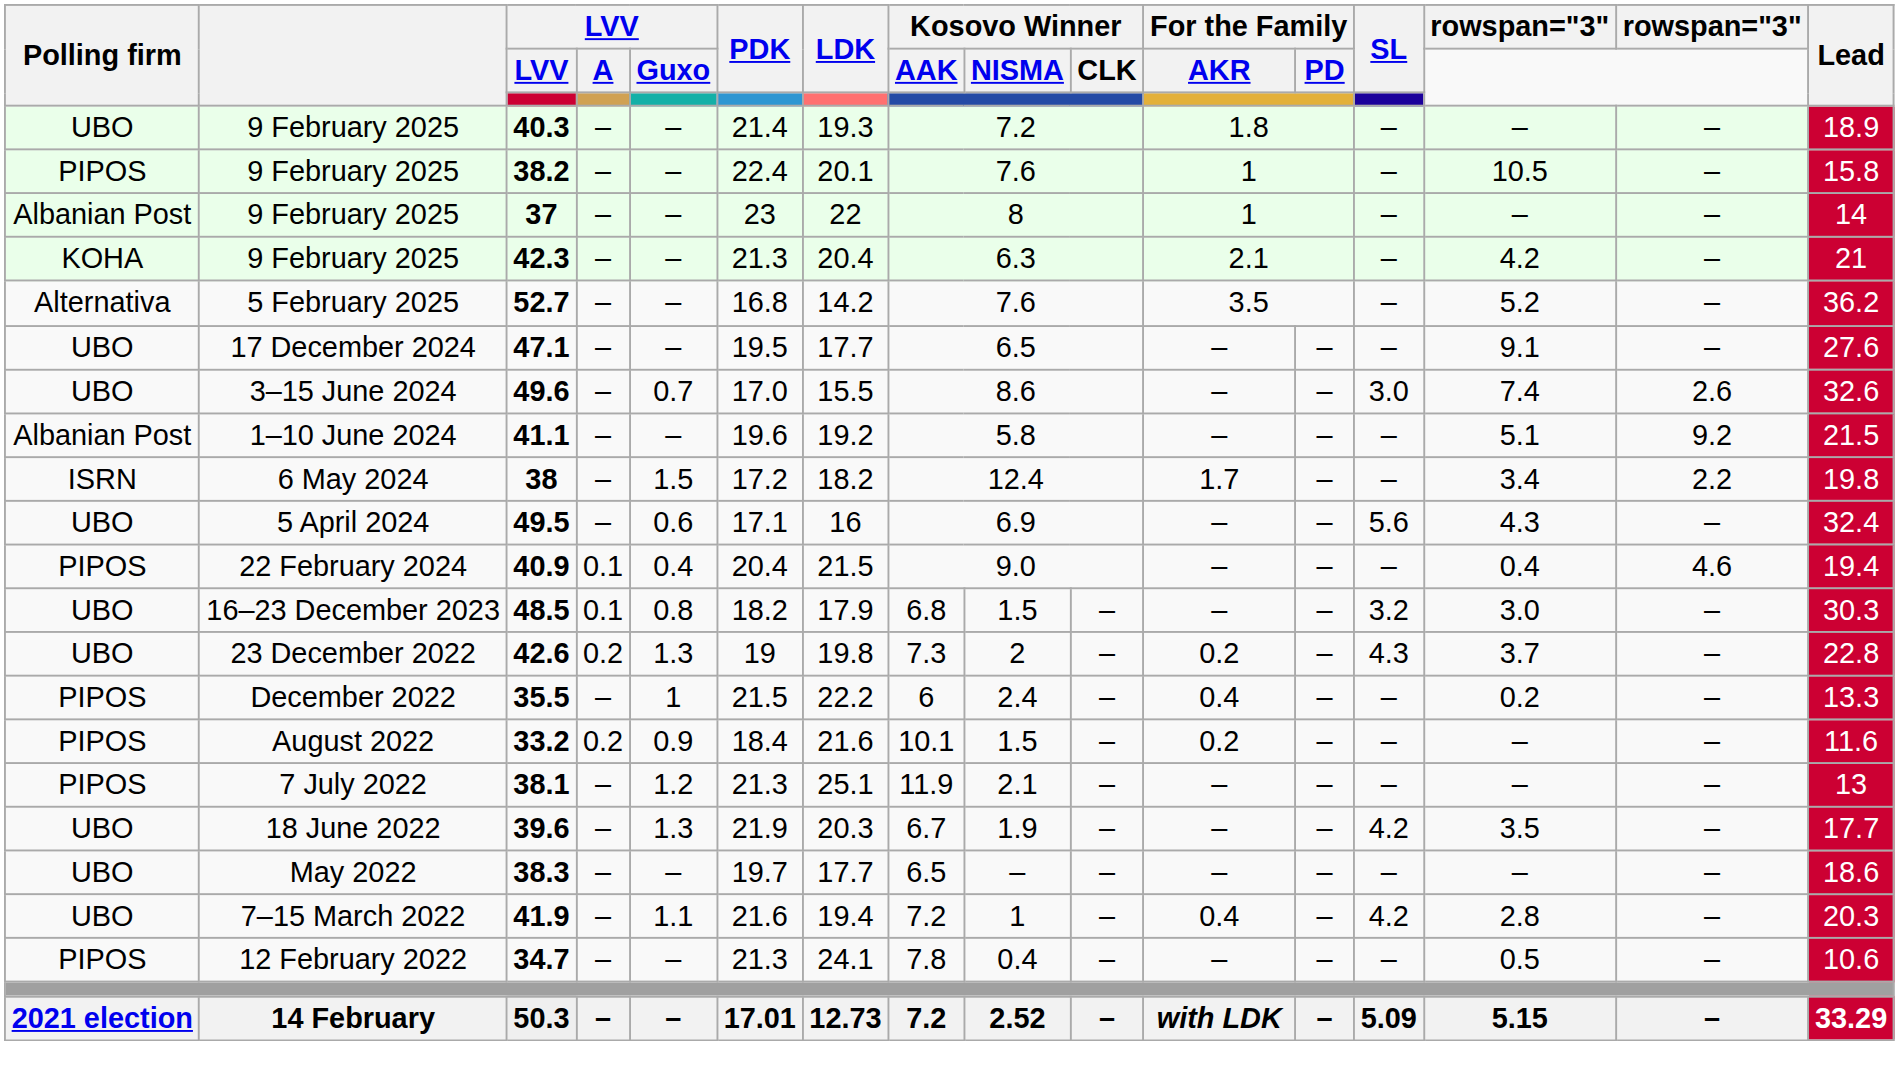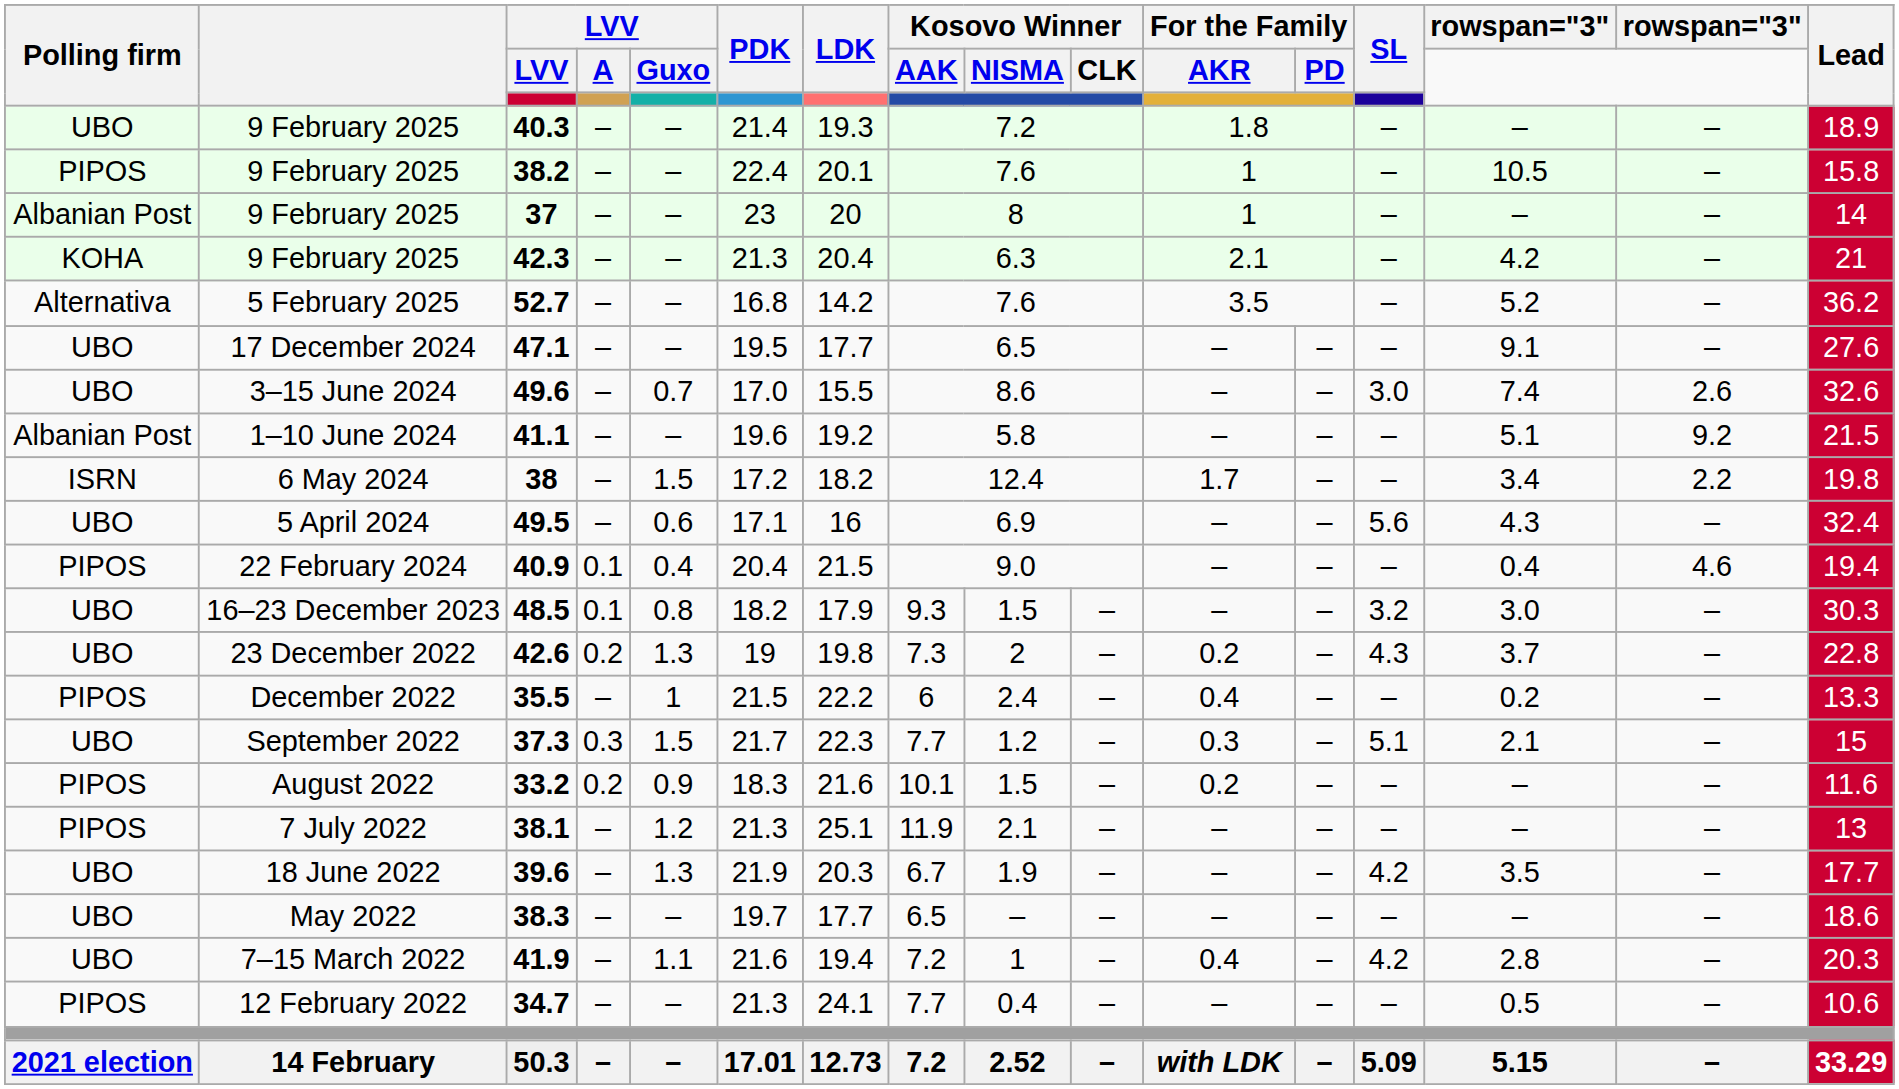37 | LDK: 22 -> 20
48.5 | Kosovo Winner / AAK: 6.8 -> 9.3
+ row: UBO | September 2022 | 37.3 | 0.3 | 1.5 | 21.7 | 22.3 | 7.7 | 1.2 | – | 0.3 | – | 5.1 | 2.1 | – | 15
33.2 | PDK: 18.4 -> 18.3
34.7 | Kosovo Winner / AAK: 7.8 -> 7.7
